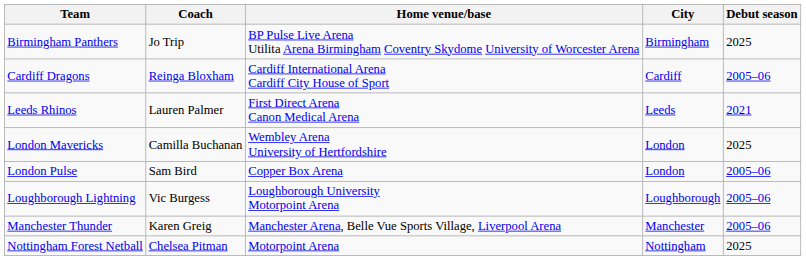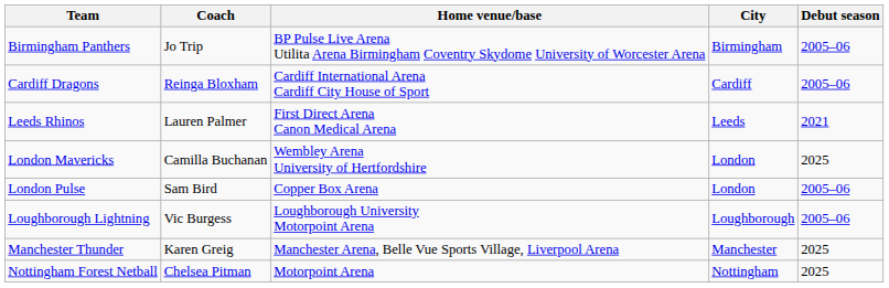Birmingham Panthers | Debut season: 2025 -> 2005–06
Manchester Thunder | Debut season: 2005–06 -> 2025
